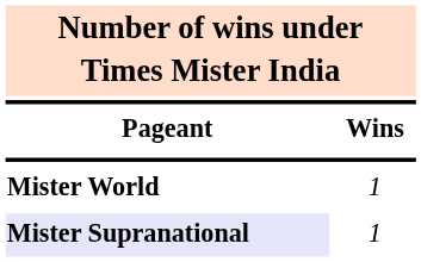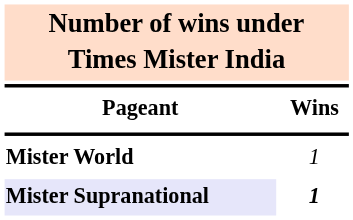row 4 | column 2: normal -> bold
